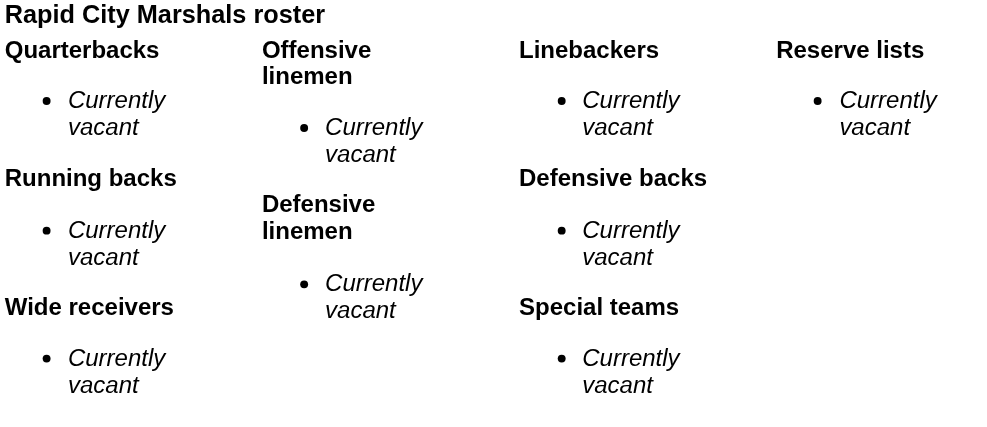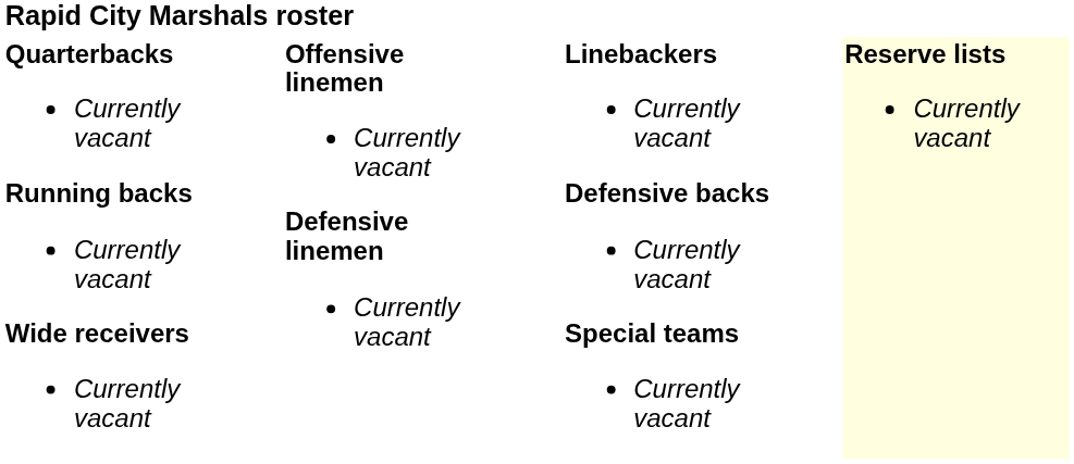row 2 | column 4: no background -> lightyellow background
